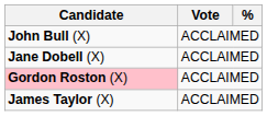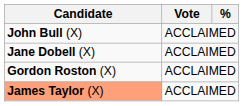Gordon Roston (X) | Candidate: pink background -> no background
James Taylor (X) | Candidate: no background -> lightsalmon background
